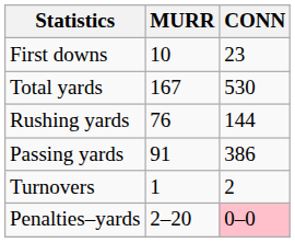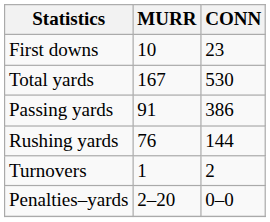rows swapped: Rushing yards <-> Passing yards
Penalties–yards | CONN: pink background -> no background
